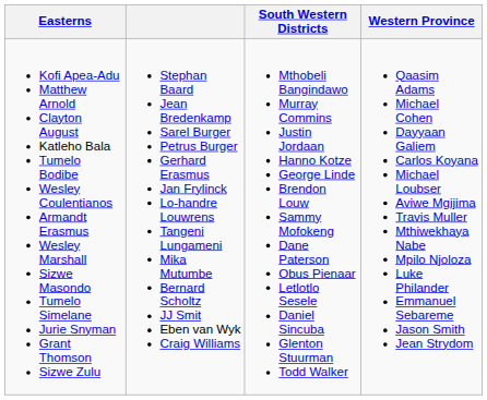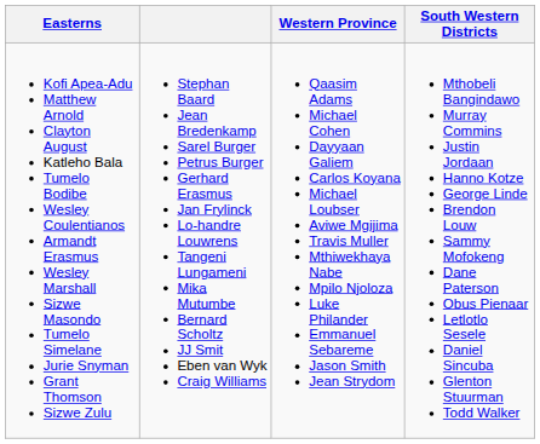columns swapped: South Western Districts <-> Western Province
